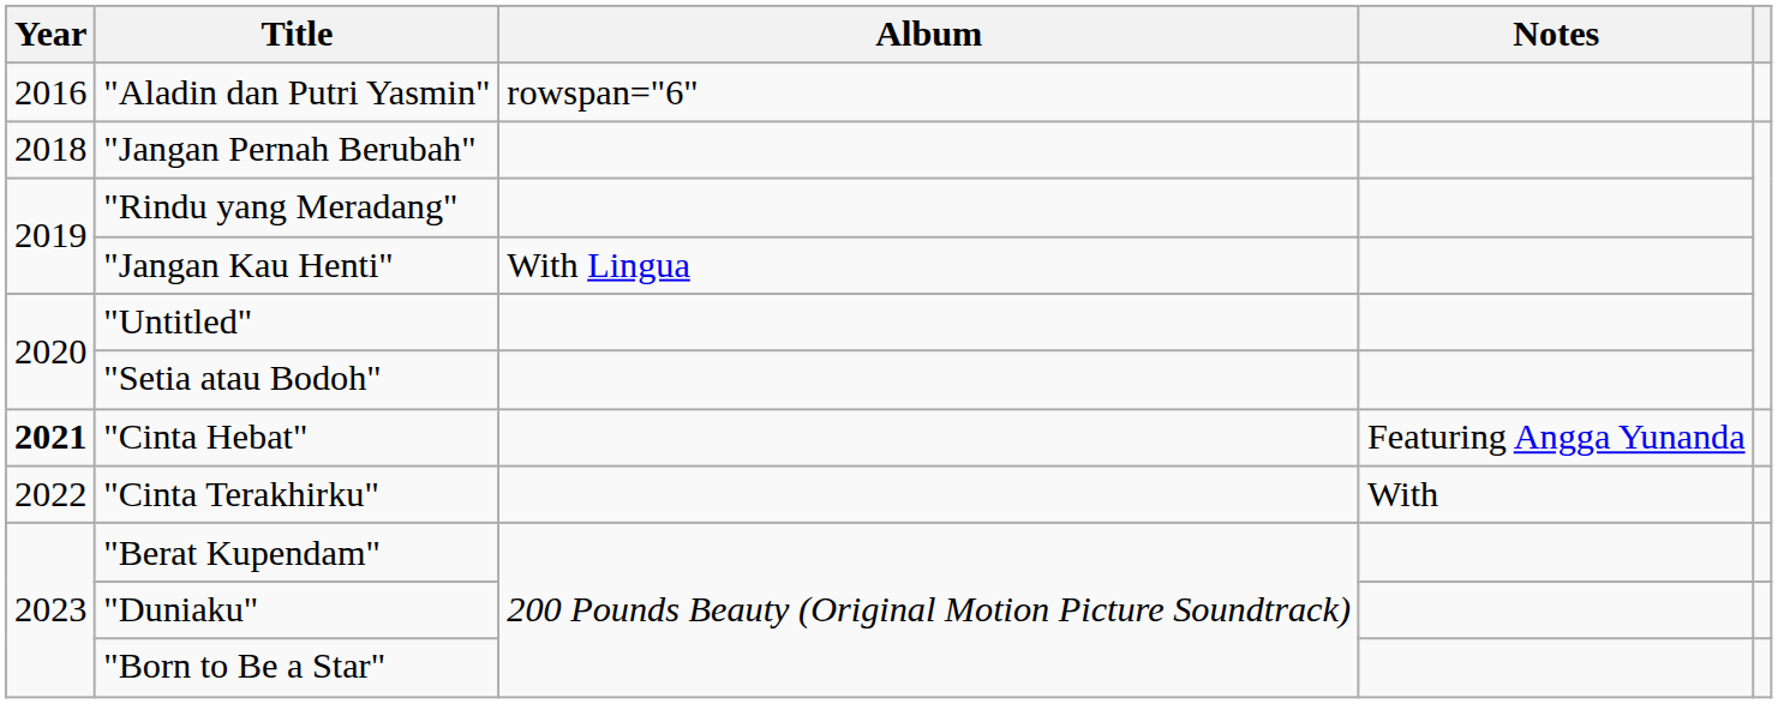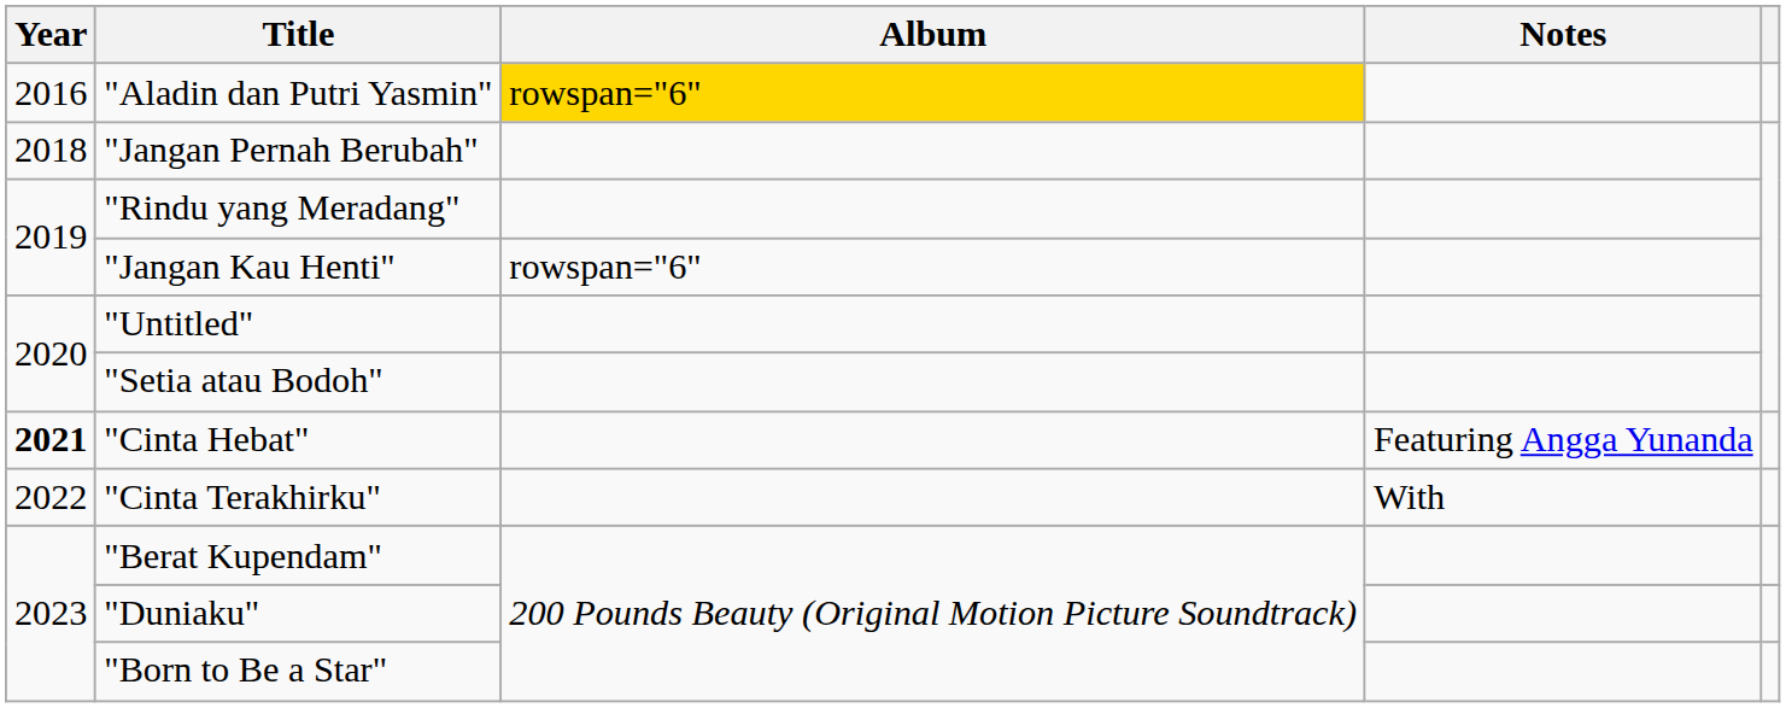"Aladin dan Putri Yasmin" | Album: no background -> gold background
"Jangan Kau Henti" | Album: With Lingua -> rowspan="6"
